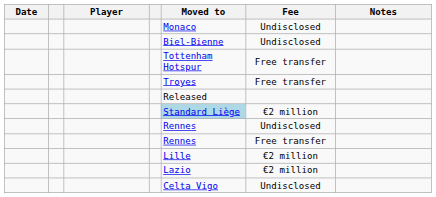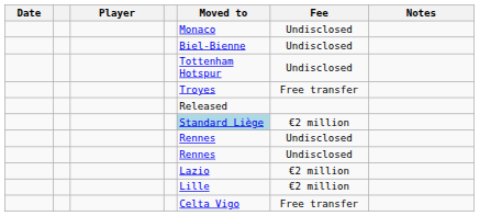row 4 | Fee: Free transfer -> Undisclosed
row 9 | Fee: Free transfer -> Undisclosed
row 10 | Moved to: Lille -> Lazio
row 11 | Moved to: Lazio -> Lille
row 12 | Fee: Undisclosed -> Free transfer
